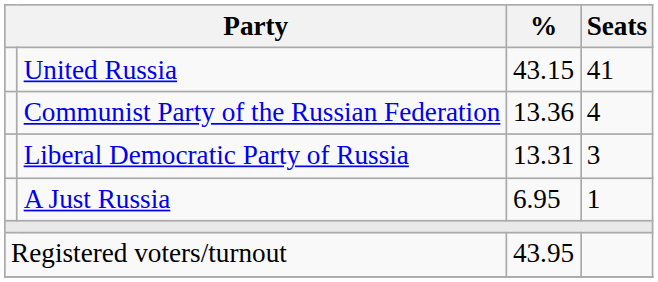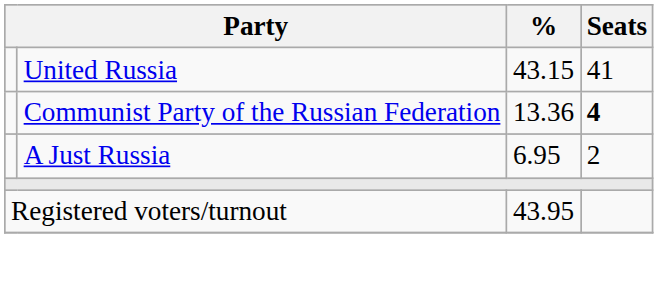Communist Party of the Russian Federation | Seats: normal -> bold
- row: Liberal Democratic Party of Russia | 13.31 | 3
A Just Russia | Seats: 1 -> 2
